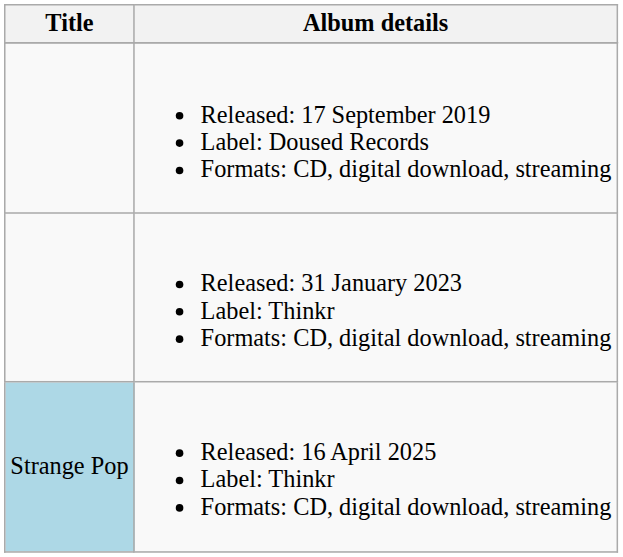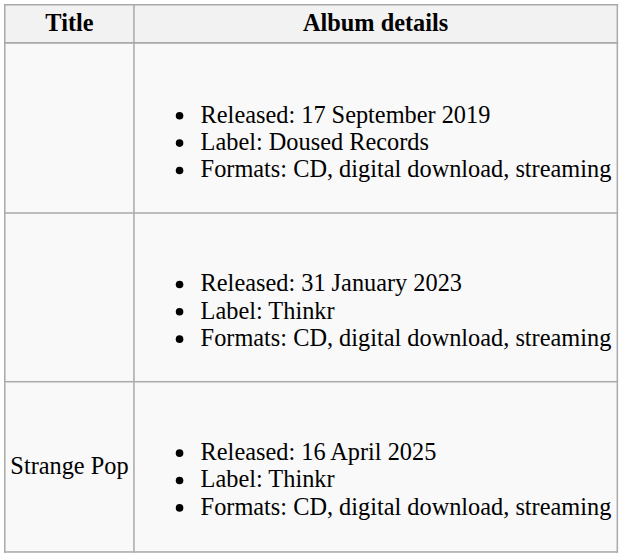row 4 | Title: lightblue background -> no background
